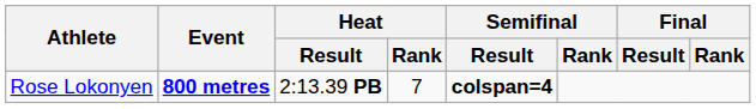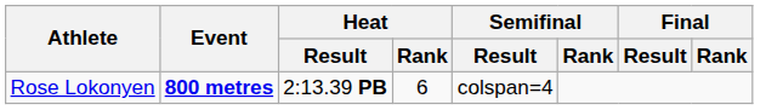Rose Lokonyen | Heat / Rank: 7 -> 6
Rose Lokonyen | Semifinal / Result: bold -> normal
